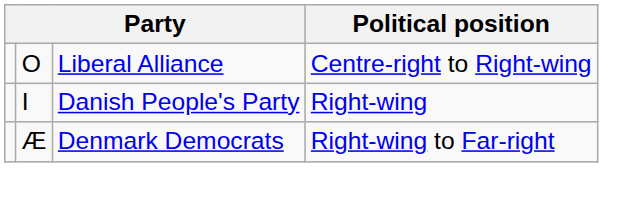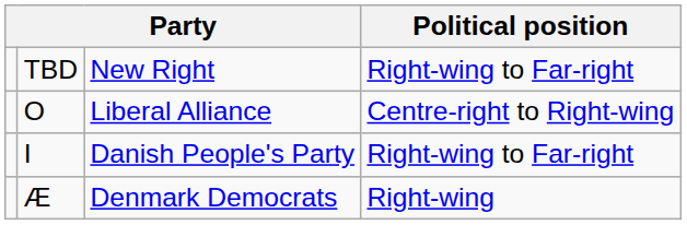+ row: TBD | New Right | Right-wing to Far-right
Danish People's Party | Political position: Right-wing -> Right-wing to Far-right
Denmark Democrats | Political position: Right-wing to Far-right -> Right-wing
